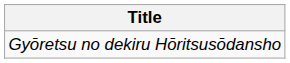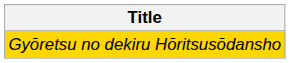row 2 | column 1: no background -> gold background
